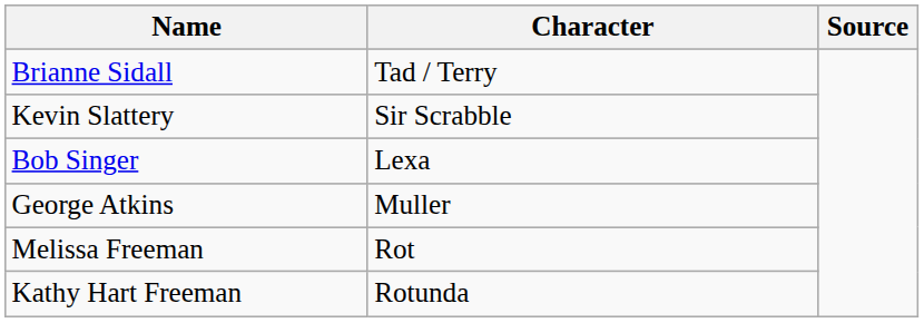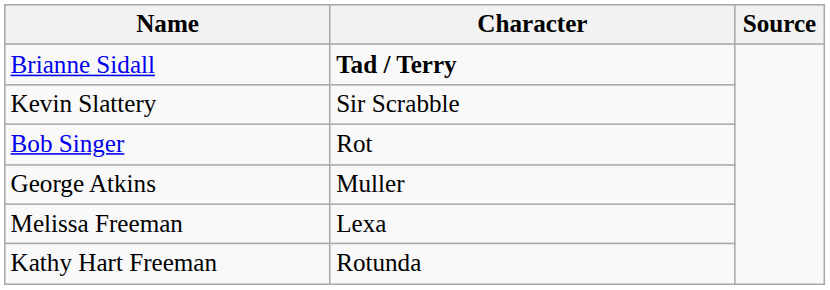Brianne Sidall | Character: normal -> bold
Bob Singer | Character: Lexa -> Rot
Melissa Freeman | Character: Rot -> Lexa
